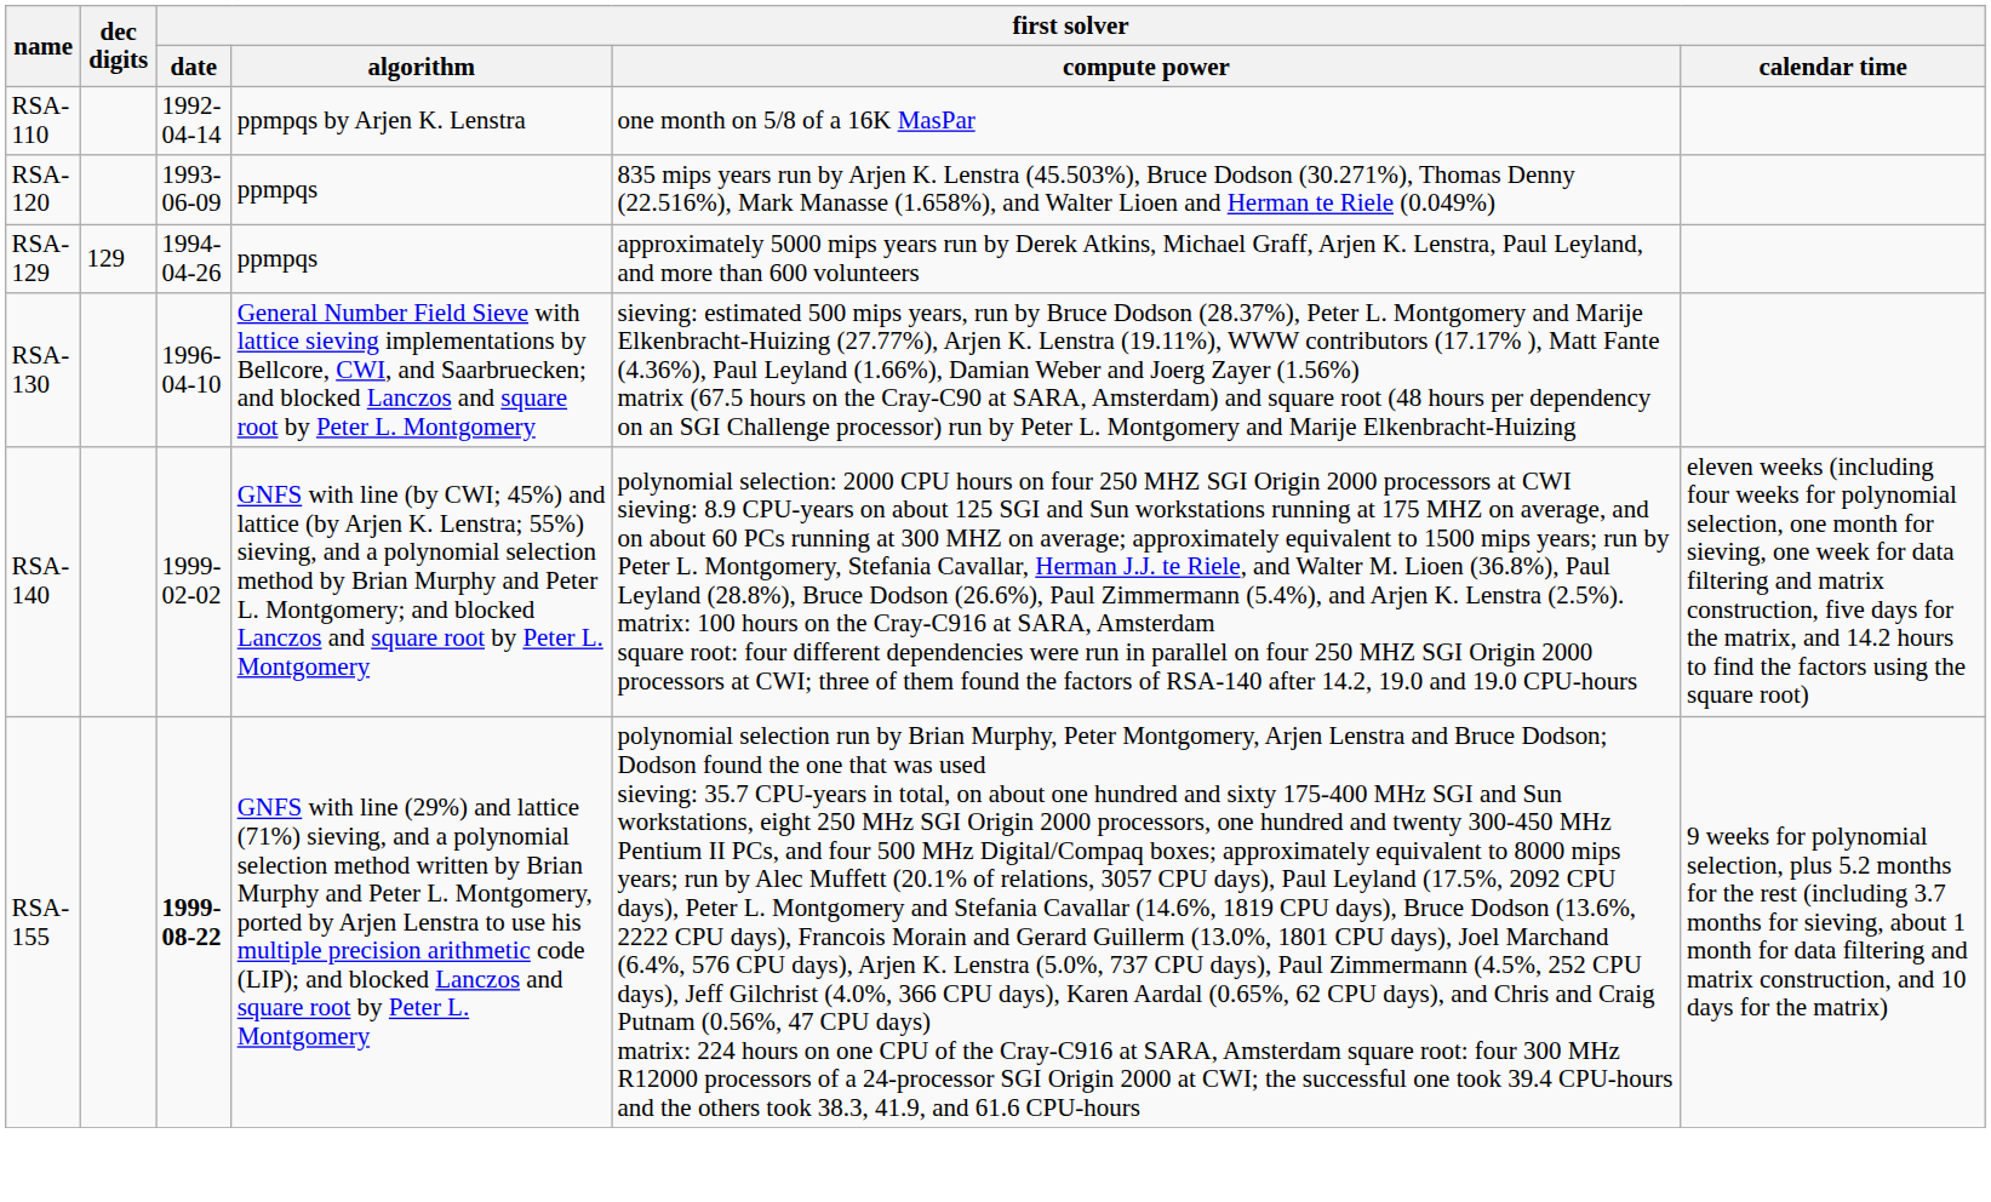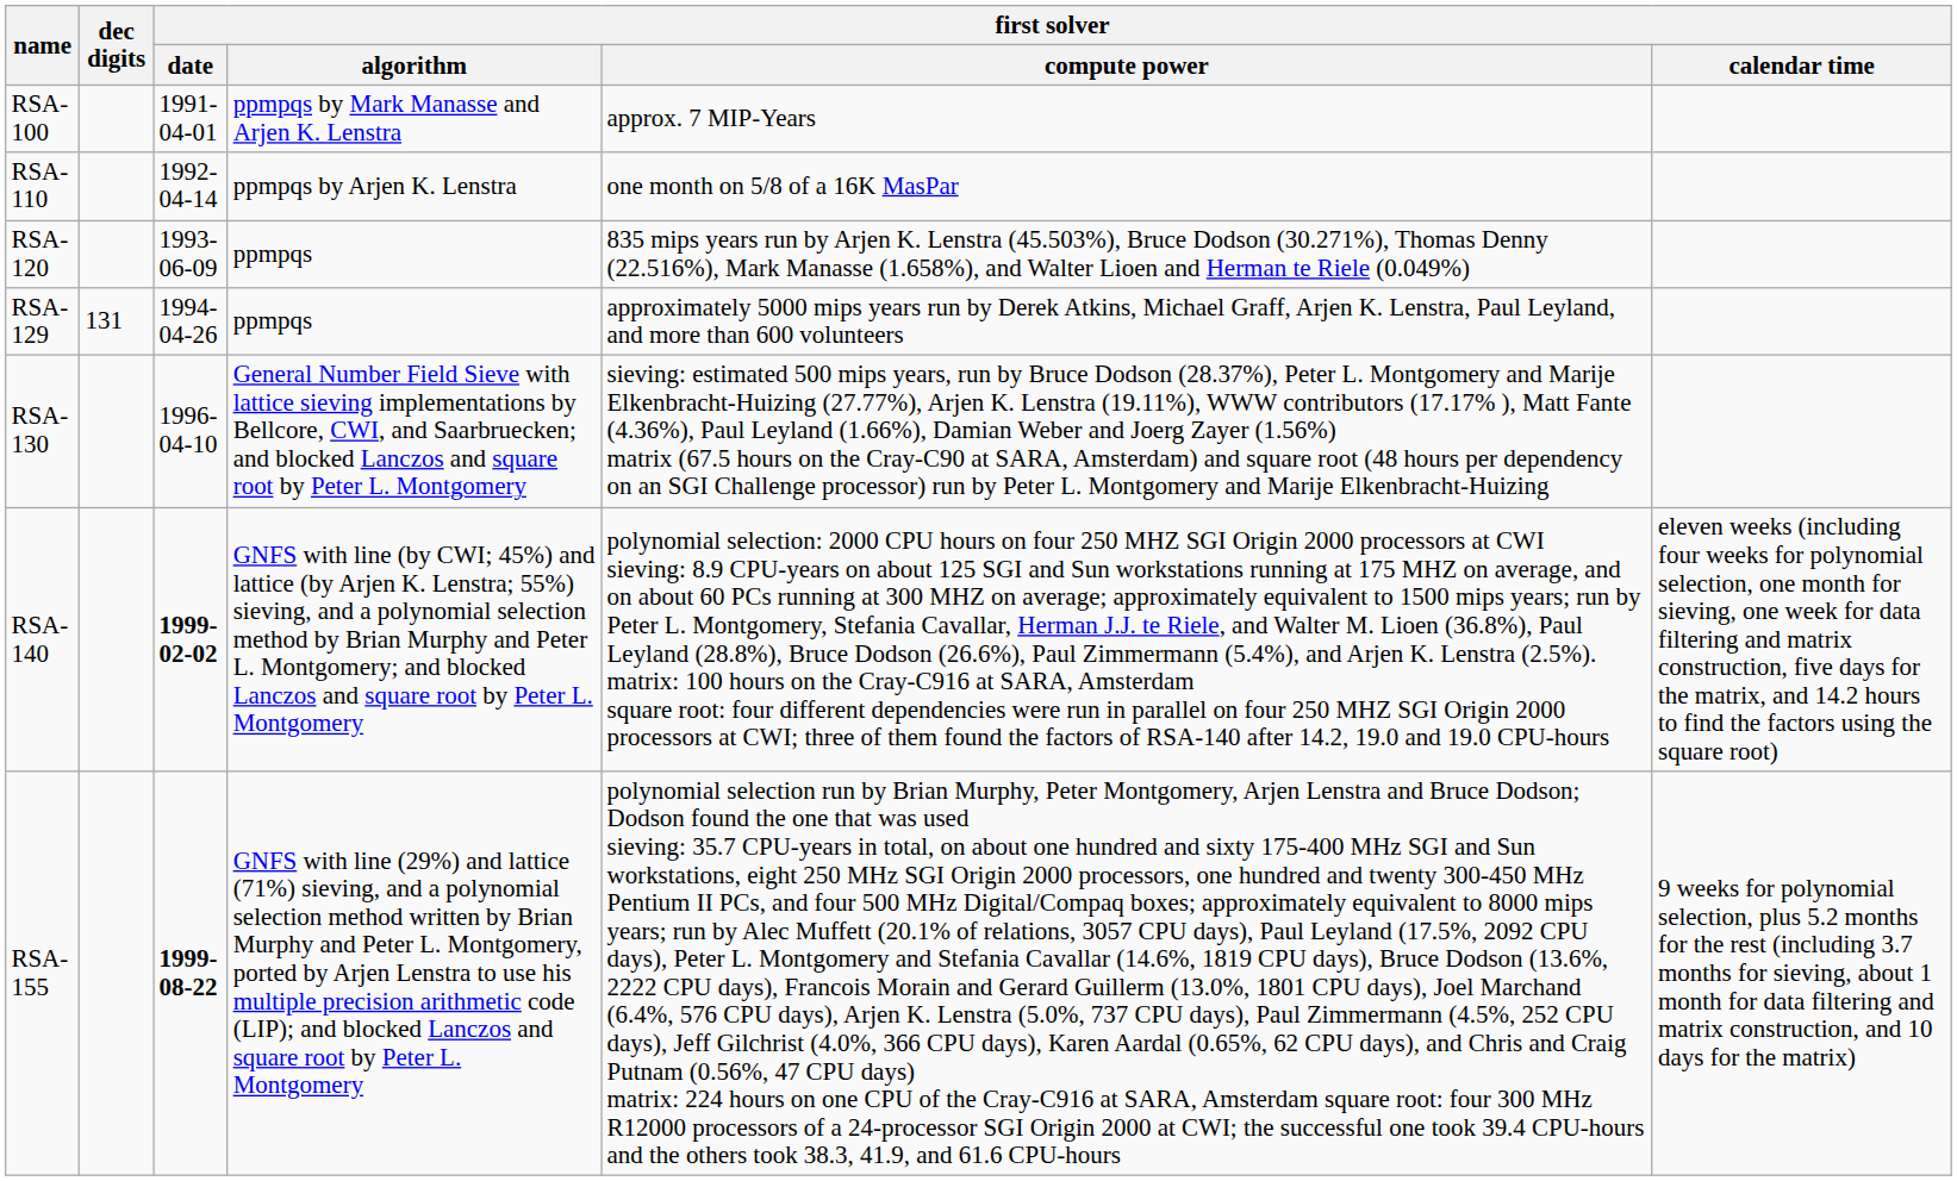+ row: RSA-100 | 1991-04-01 | ppmpqs by Mark Manasse and Arjen K. Lenstra | approx. 7 MIP-Years
RSA-129 | dec digits: 129 -> 131
RSA-140 | first solver / date: normal -> bold
